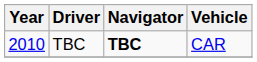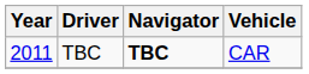row 2 | Year: 2010 -> 2011
